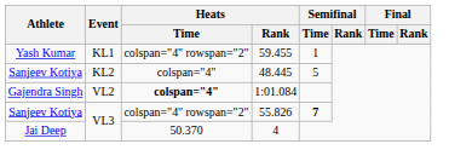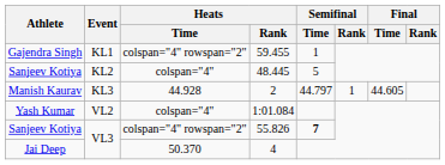59.455 | Athlete: Yash Kumar -> Gajendra Singh
+ row: Manish Kaurav | KL3 | 44.928 | 2 | 44.797 | 1 | 44.605
1:01.084 | Athlete: Gajendra Singh -> Yash Kumar
1:01.084 | Heats / Time: bold -> normal
